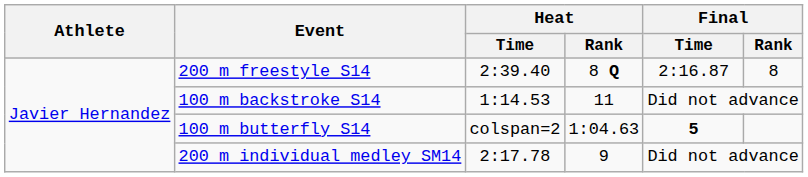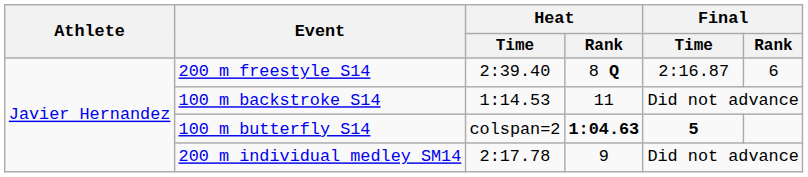200 m freestyle S14 | Final / Rank: 8 -> 6
100 m butterfly S14 | Heat / Rank: normal -> bold
